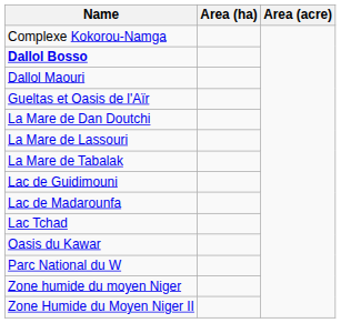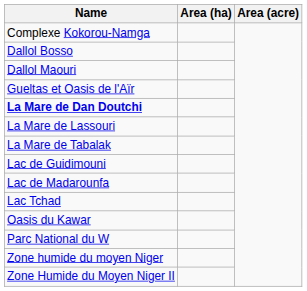Dallol Bosso | Name: bold -> normal
La Mare de Dan Doutchi | Name: normal -> bold
